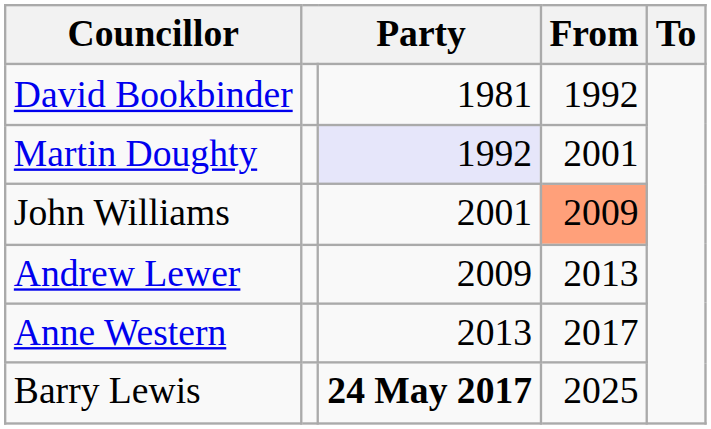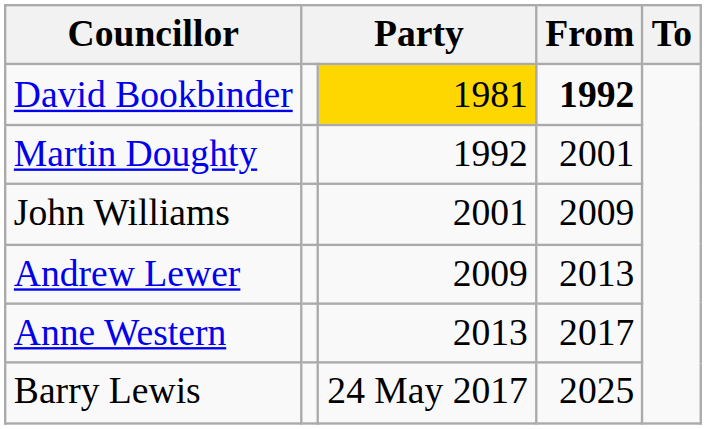David Bookbinder | column 3: no background -> gold background
David Bookbinder | From: normal -> bold
Martin Doughty | column 3: lavender background -> no background
John Williams | From: lightsalmon background -> no background
Barry Lewis | column 3: bold -> normal
